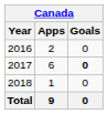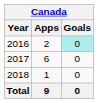2016 | Goals: no background -> paleturquoise background
2017 | Goals: bold -> normal
